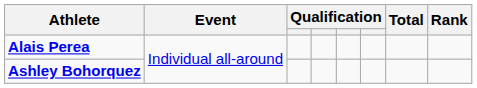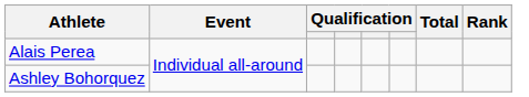row 3 | Athlete: bold -> normal
row 4 | Athlete: bold -> normal
